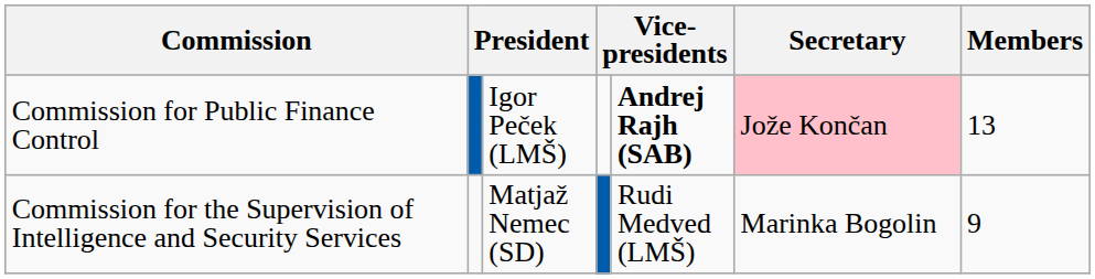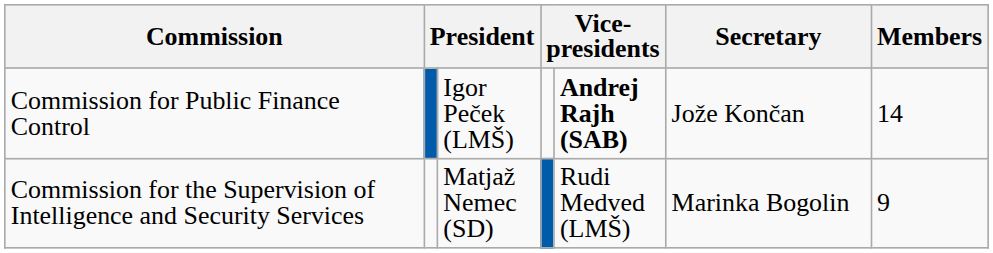Commission for Public Finance Control | Secretary: pink background -> no background
Commission for Public Finance Control | Members: 13 -> 14
